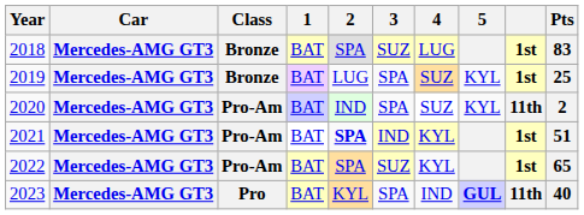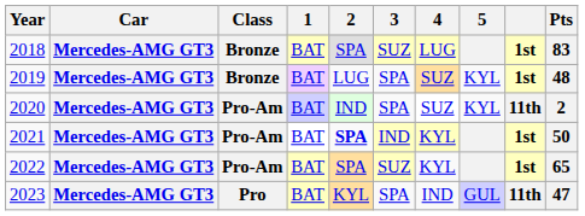2019 | Pts: 25 -> 48
2021 | Pts: 51 -> 50
2023 | 5: bold -> normal
2023 | Pts: 40 -> 47
